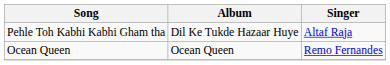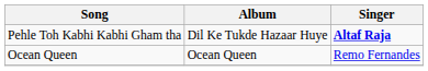Pehle Toh Kabhi Kabhi Gham tha | Singer: normal -> bold
